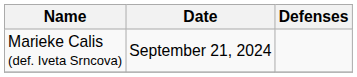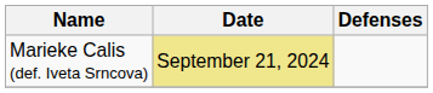Marieke Calis (def. Iveta Srncova) | Date: no background -> khaki background
